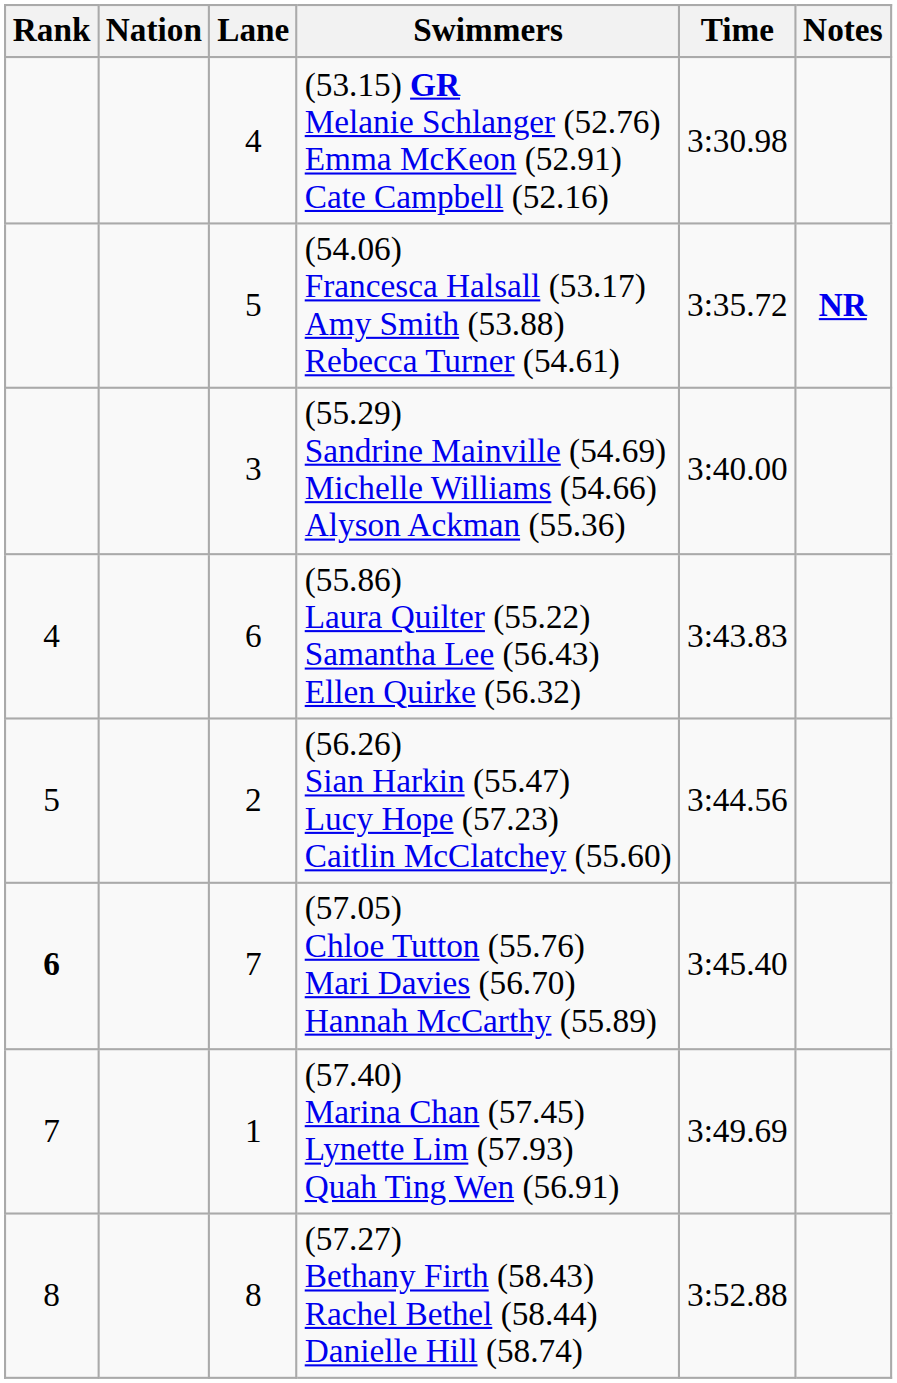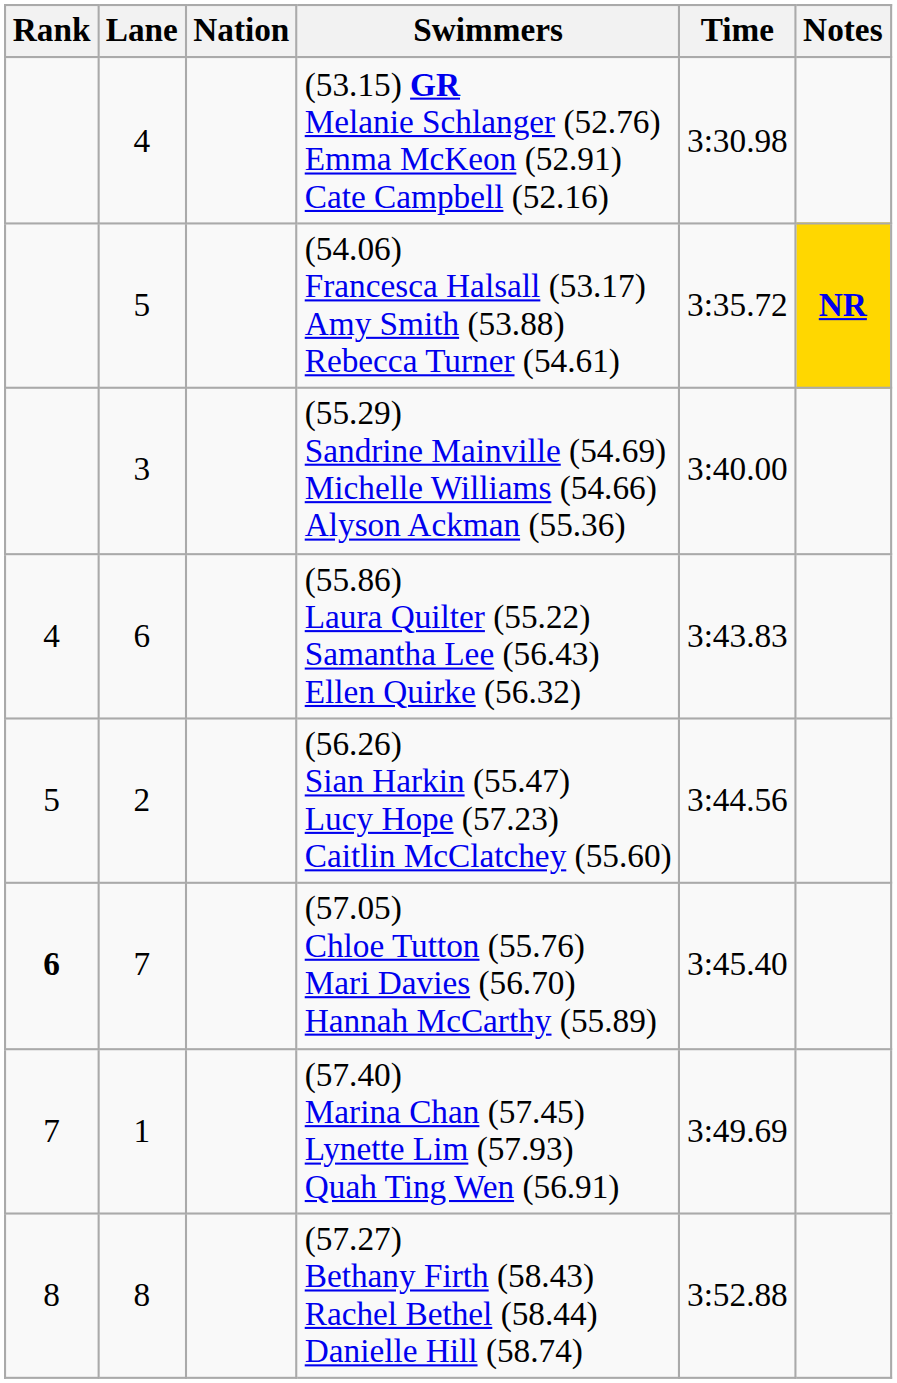columns swapped: Lane <-> Nation
row 3 | Notes: no background -> gold background
